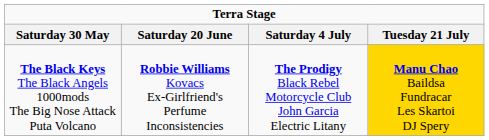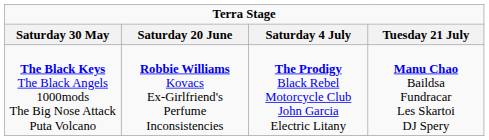row 3 | Tuesday 21 July: gold background -> no background
